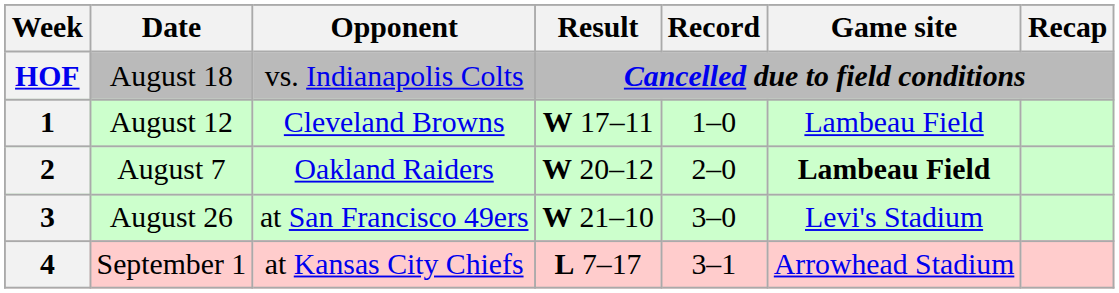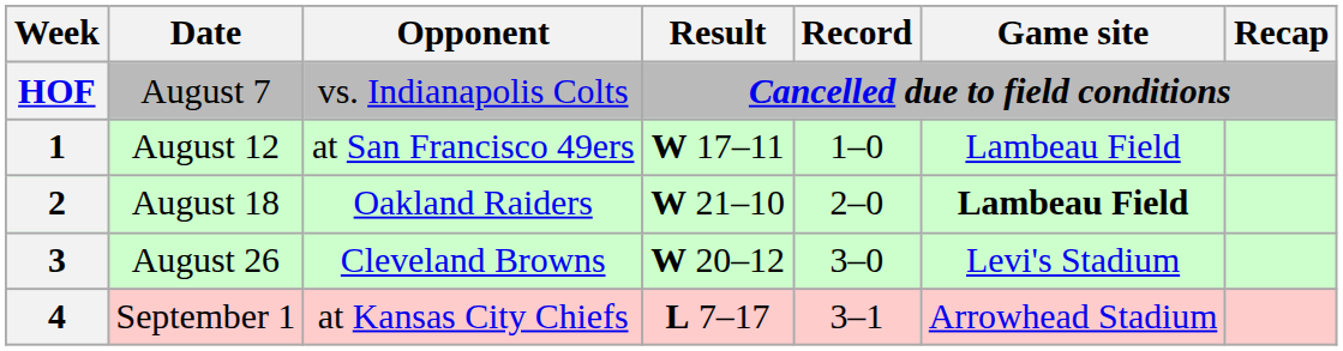HOF | Date: August 18 -> August 7
1 | Opponent: Cleveland Browns -> at San Francisco 49ers
2 | Date: August 7 -> August 18
2 | Result: W 20–12 -> W 21–10
3 | Opponent: at San Francisco 49ers -> Cleveland Browns
3 | Result: W 21–10 -> W 20–12
